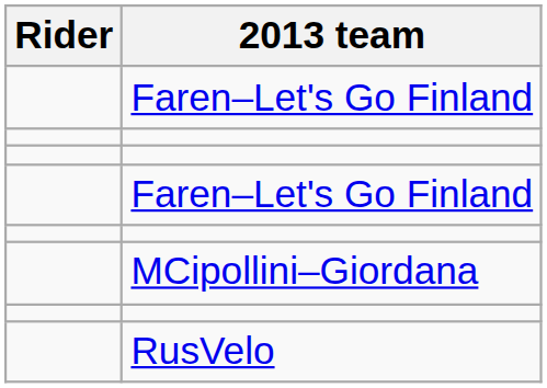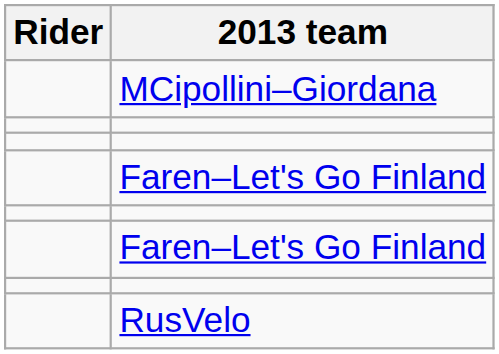row 2 | 2013 team: Faren–Let's Go Finland -> MCipollini–Giordana
row 7 | 2013 team: MCipollini–Giordana -> Faren–Let's Go Finland
